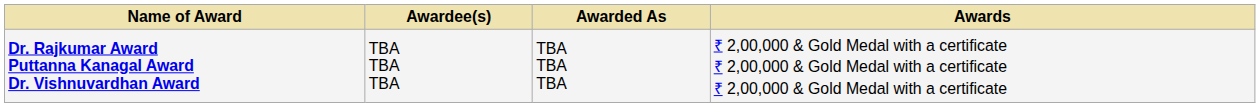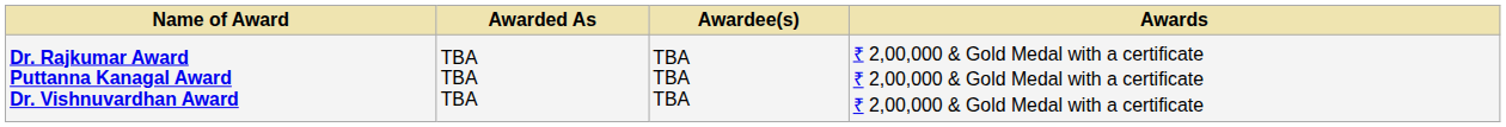columns swapped: Awardee(s) <-> Awarded As
